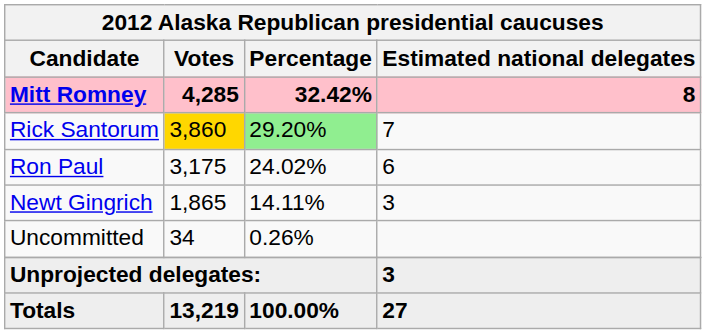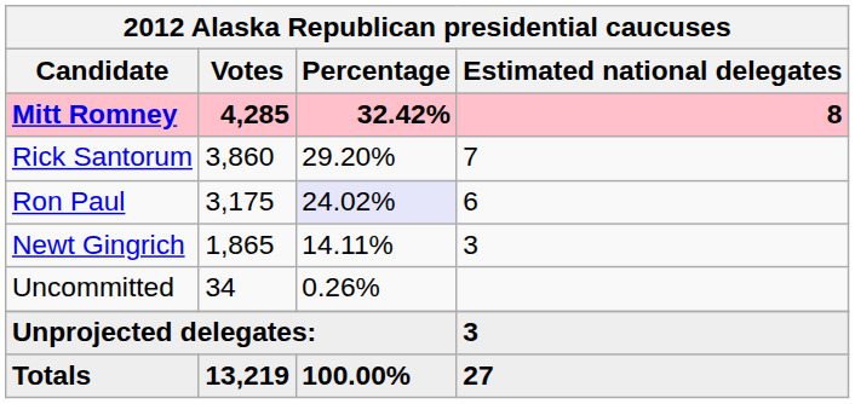Rick Santorum | Votes: gold background -> no background
Rick Santorum | Percentage: lightgreen background -> no background
Ron Paul | Percentage: no background -> lavender background
